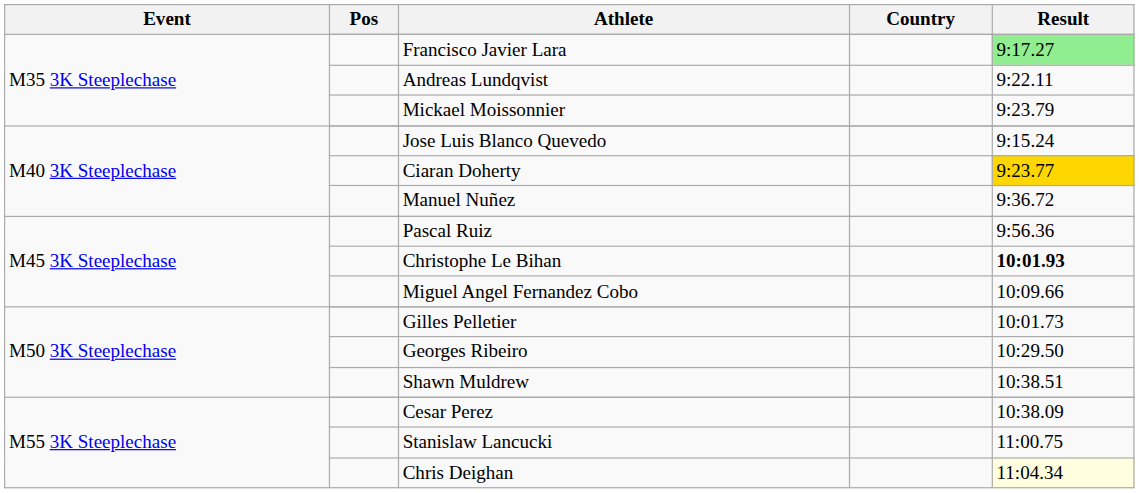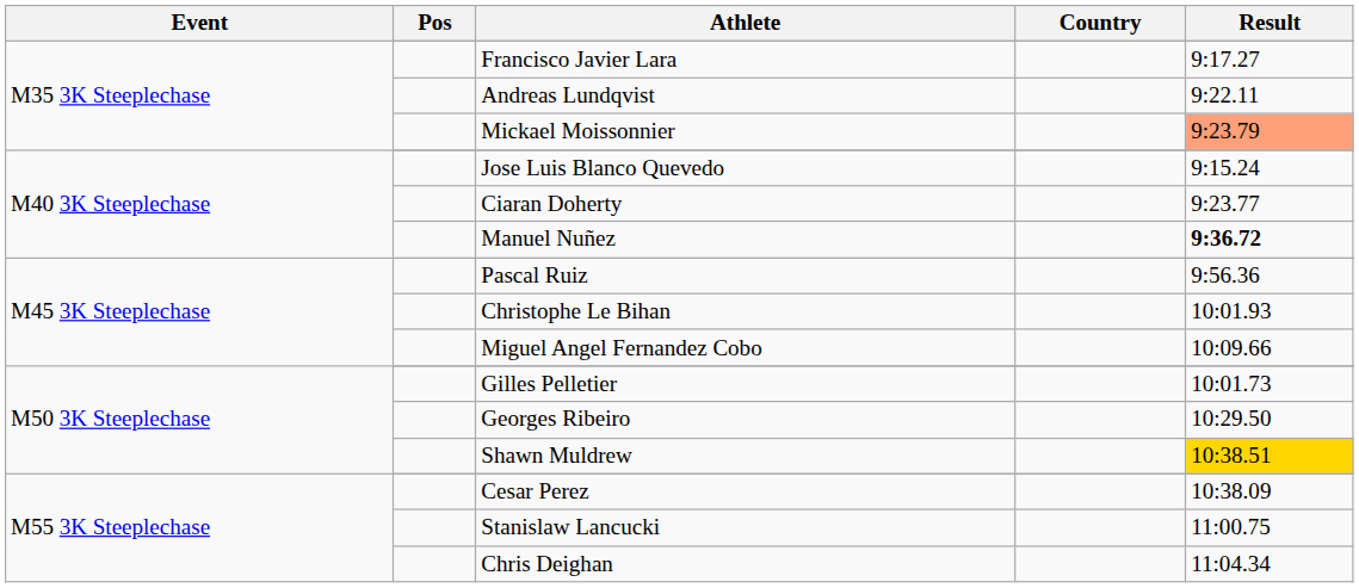Francisco Javier Lara | Result: lightgreen background -> no background
Mickael Moissonnier | Result: no background -> lightsalmon background
Ciaran Doherty | Result: gold background -> no background
Manuel Nuñez | Result: normal -> bold
Christophe Le Bihan | Result: bold -> normal
Shawn Muldrew | Result: no background -> gold background
Chris Deighan | Result: lightyellow background -> no background
